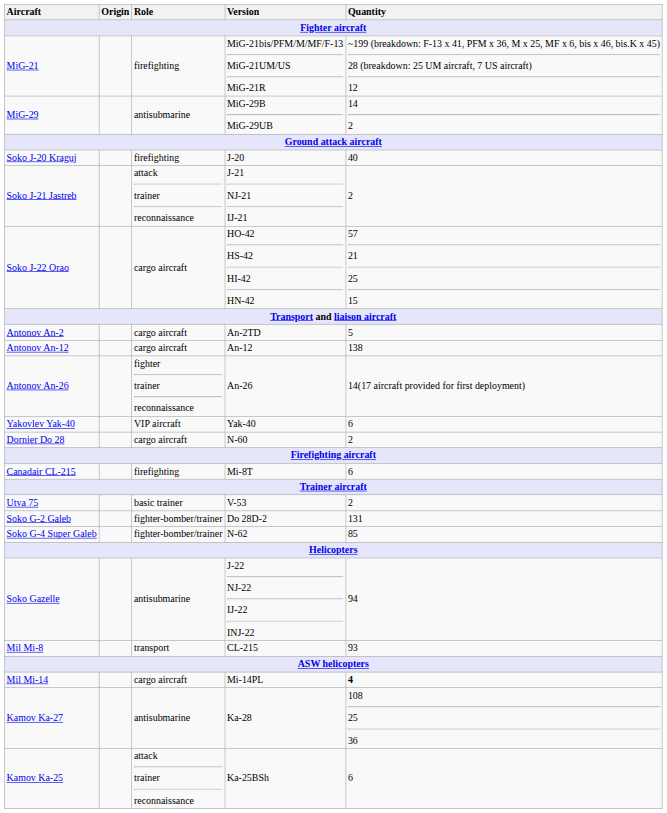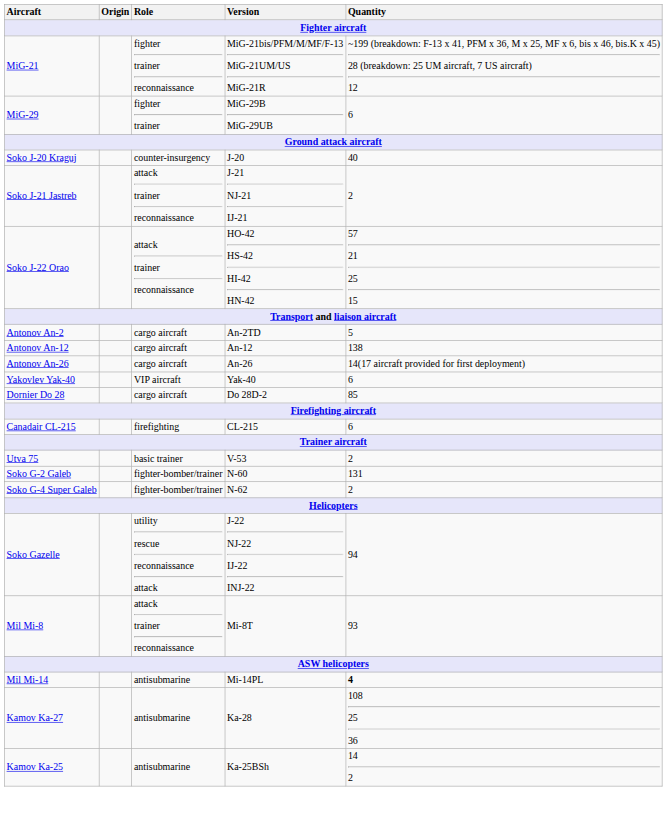MiG-21 | Role: firefighting -> fighter trainer reconnaissance
MiG-29 | Role: antisubmarine -> fighter trainer
MiG-29 | Quantity: 14 2 -> 6
Soko J-20 Kraguj | Role: firefighting -> counter-insurgency
Soko J-22 Orao | Role: cargo aircraft -> attack trainer reconnaissance
Antonov An-26 | Role: fighter trainer reconnaissance -> cargo aircraft
Dornier Do 28 | Version: N-60 -> Do 28D-2
Dornier Do 28 | Quantity: 2 -> 85
Canadair CL-215 | Version: Mi-8T -> CL-215
Soko G-2 Galeb | Version: Do 28D-2 -> N-60
Soko G-4 Super Galeb | Quantity: 85 -> 2
Soko Gazelle | Role: antisubmarine -> utility rescue reconnaissance attack
Mil Mi-8 | Role: transport -> attack trainer reconnaissance
Mil Mi-8 | Version: CL-215 -> Mi-8T
Mil Mi-14 | Role: cargo aircraft -> antisubmarine
Kamov Ka-25 | Role: attack trainer reconnaissance -> antisubmarine
Kamov Ka-25 | Quantity: 6 -> 14 2
